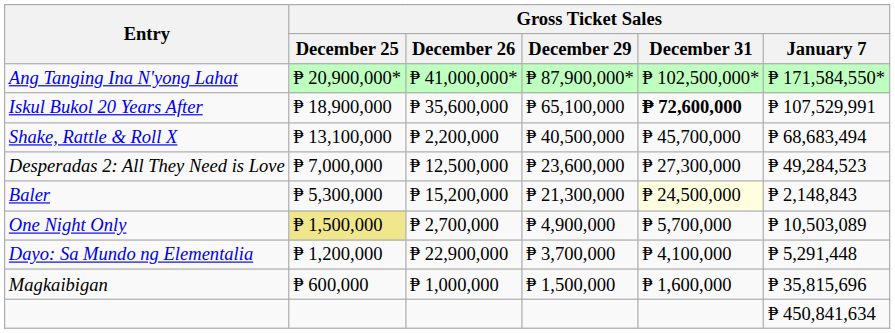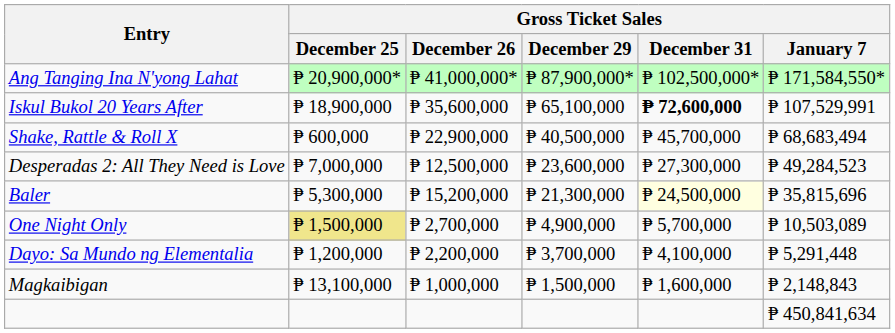Shake, Rattle & Roll X | Gross Ticket Sales / December 25: ₱ 13,100,000 -> ₱ 600,000
Shake, Rattle & Roll X | Gross Ticket Sales / December 26: ₱ 2,200,000 -> ₱ 22,900,000
Baler | Gross Ticket Sales / January 7: ₱ 2,148,843 -> ₱ 35,815,696
Dayo: Sa Mundo ng Elementalia | Gross Ticket Sales / December 26: ₱ 22,900,000 -> ₱ 2,200,000
Magkaibigan | Gross Ticket Sales / December 25: ₱ 600,000 -> ₱ 13,100,000
Magkaibigan | Gross Ticket Sales / January 7: ₱ 35,815,696 -> ₱ 2,148,843
